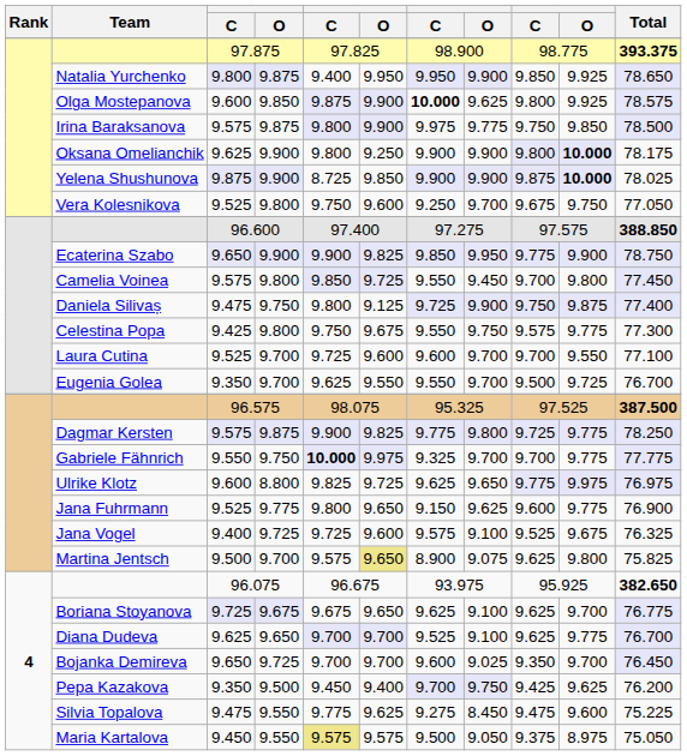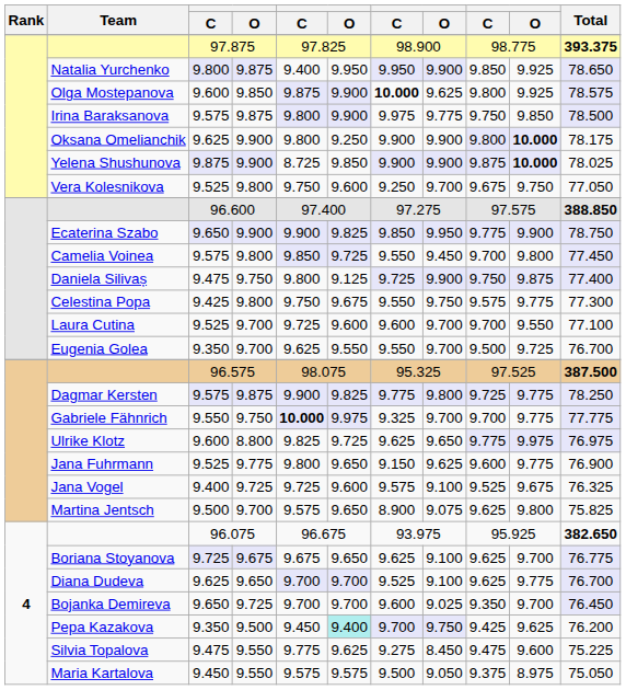Martina Jentsch | column 6: khaki background -> no background
Pepa Kazakova | column 6: no background -> paleturquoise background
Maria Kartalova | column 5: khaki background -> no background
